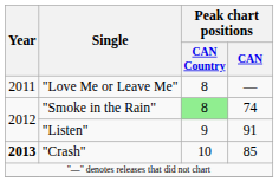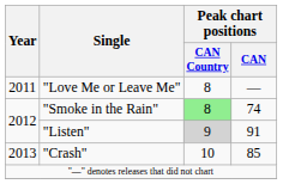"Listen" | Peak chart positions / CAN Country: no background -> lightgrey background
"Crash" | Year: bold -> normal
